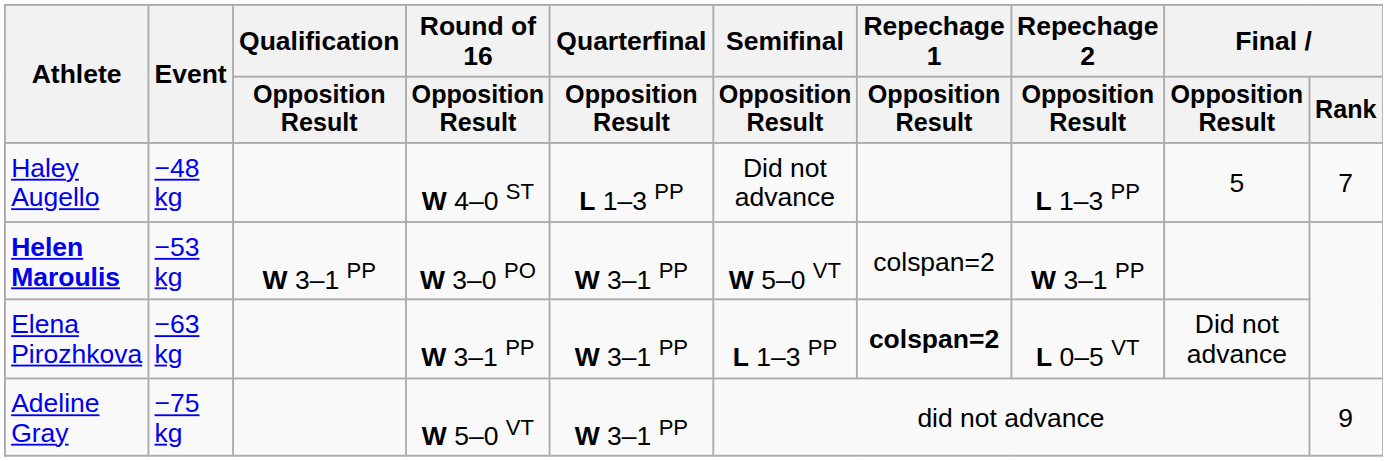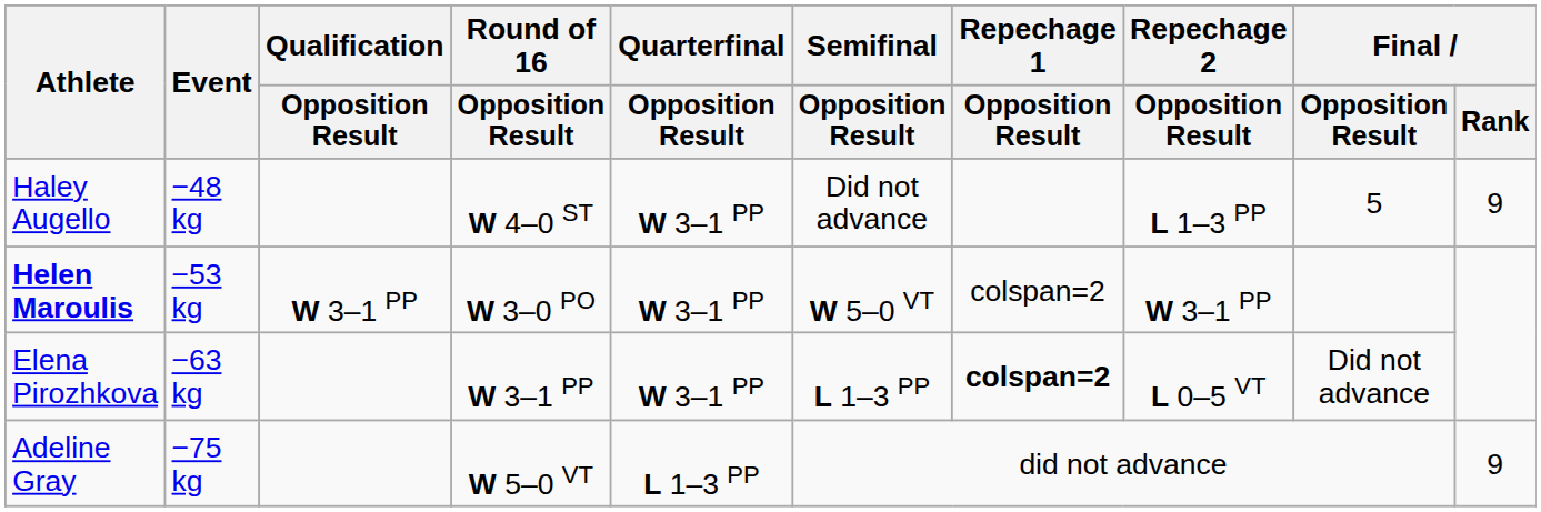Haley Augello | Quarterfinal / Opposition Result: L 1–3 PP -> W 3–1 PP
Haley Augello | Final / Rank: 7 -> 9
Adeline Gray | Quarterfinal / Opposition Result: W 3–1 PP -> L 1–3 PP
